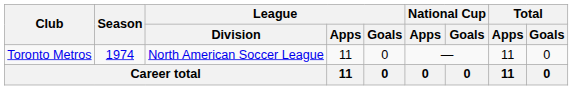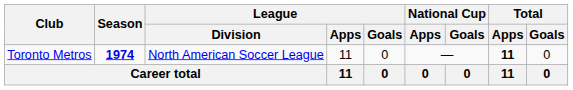Toronto Metros | Season: normal -> bold
Toronto Metros | Total / Apps: normal -> bold
